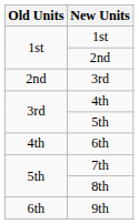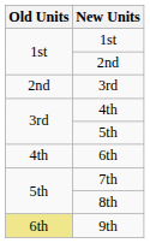9th | Old Units: no background -> khaki background
